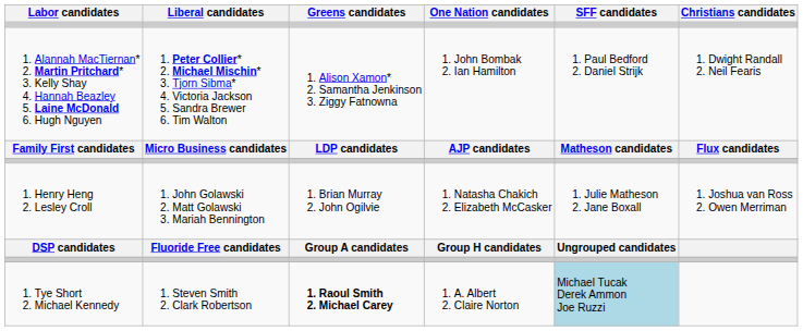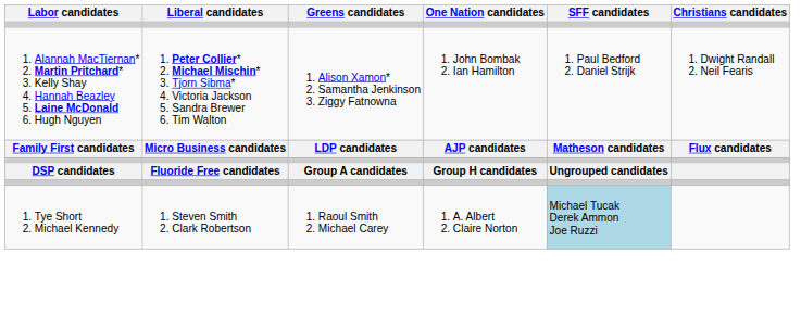- row: Henry Heng Lesley Croll | John Golawski Matt Golawski Mariah Bennington | Brian Murray John Ogilvie | Natasha Chakich Elizabeth McCasker | Julie Matheson Jane Boxall | Joshua van Ross Owen Merriman
Tye Short Michael Kennedy | Greens candidates: bold -> normal
